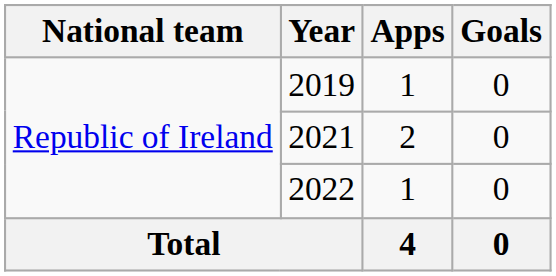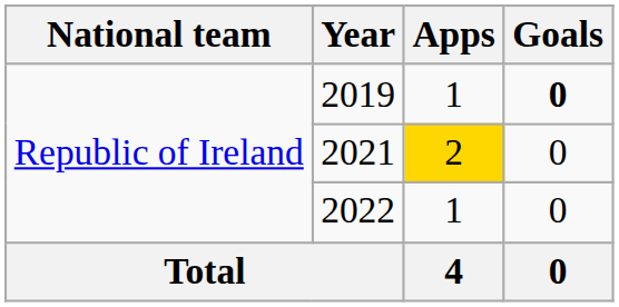2019 | Goals: normal -> bold
2021 | Apps: no background -> gold background
